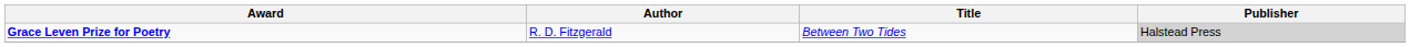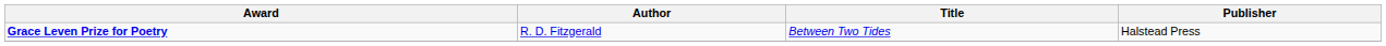Grace Leven Prize for Poetry | Publisher: lightgrey background -> no background
